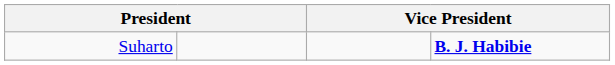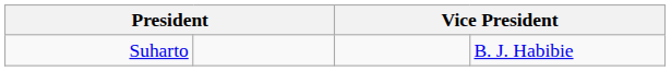Suharto | column 4: bold -> normal
